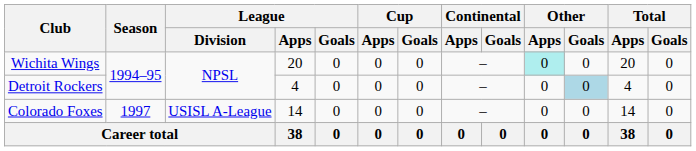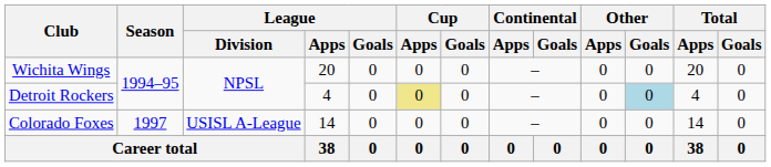Wichita Wings | Other / Apps: paleturquoise background -> no background
Detroit Rockers | Cup / Apps: no background -> khaki background
